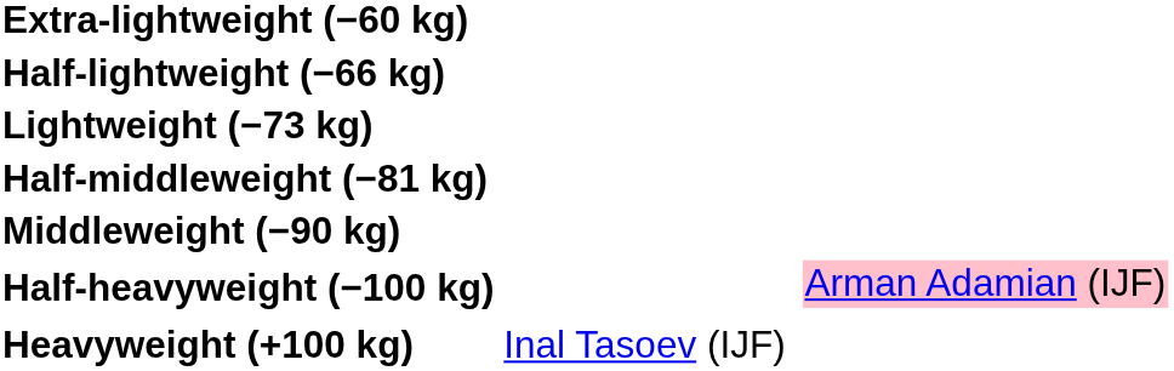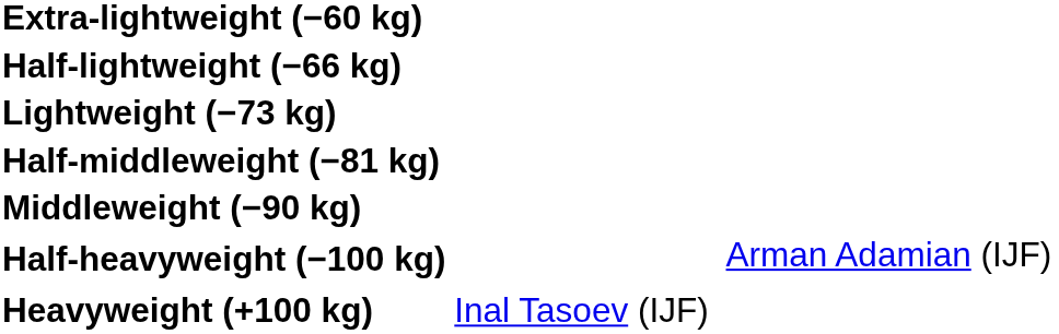Half-heavyweight (−100 kg) / Arman Adamian (IJF) | column 3: pink background -> no background
